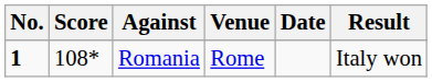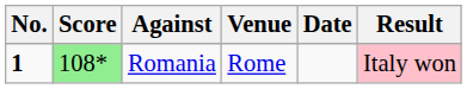Romania | Score: no background -> lightgreen background
Romania | Result: no background -> pink background
